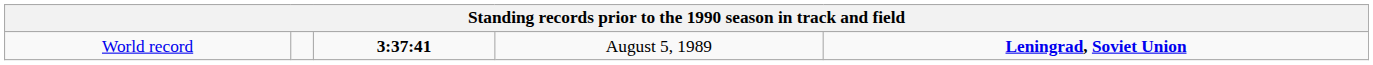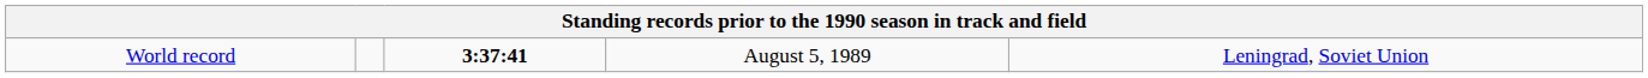World record | column 5: bold -> normal
